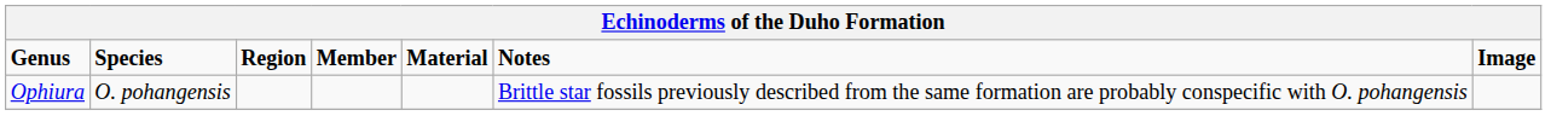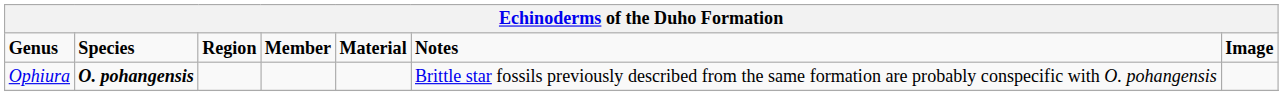Ophiura | Species: normal -> bold
